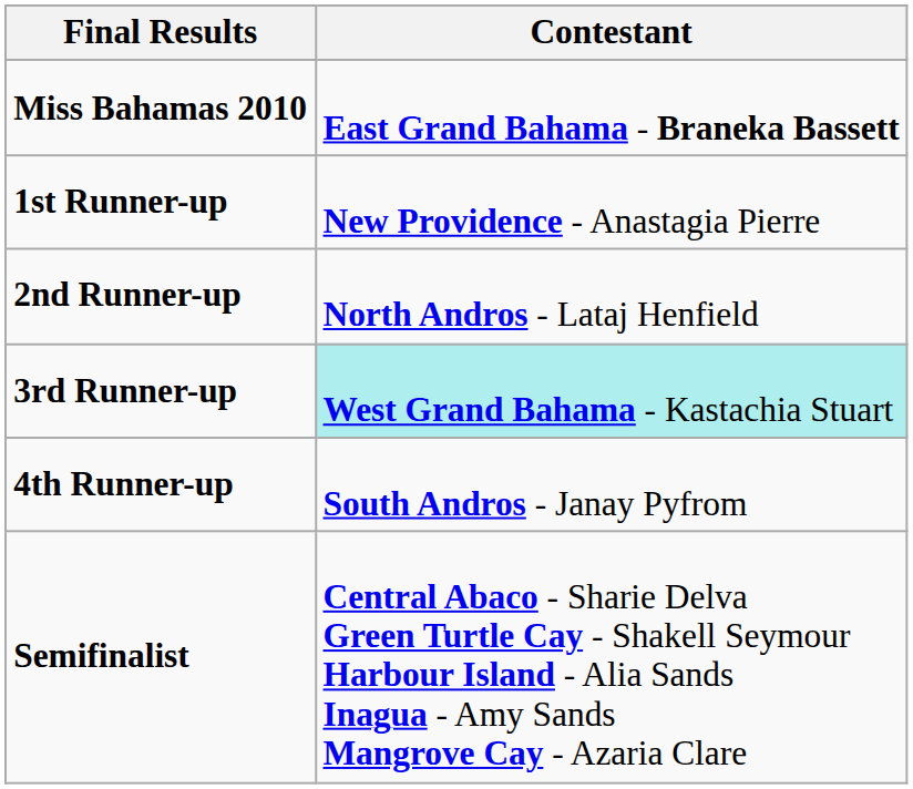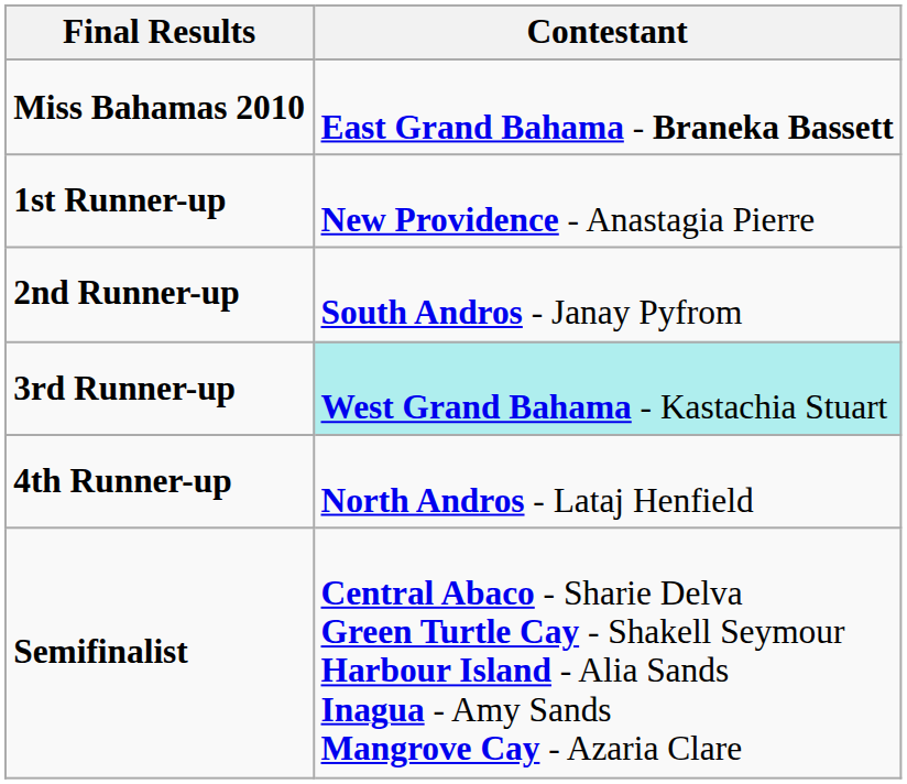2nd Runner-up | Contestant: North Andros - Lataj Henfield -> South Andros - Janay Pyfrom
4th Runner-up | Contestant: South Andros - Janay Pyfrom -> North Andros - Lataj Henfield
